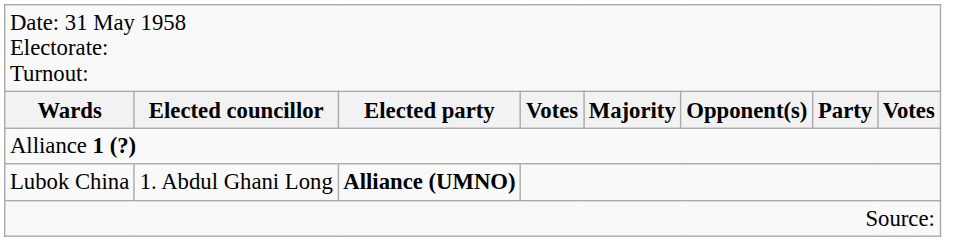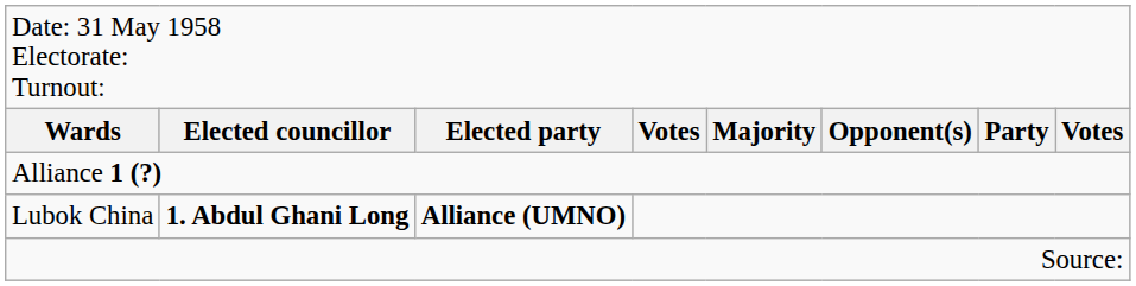Lubok China | column 2: normal -> bold
